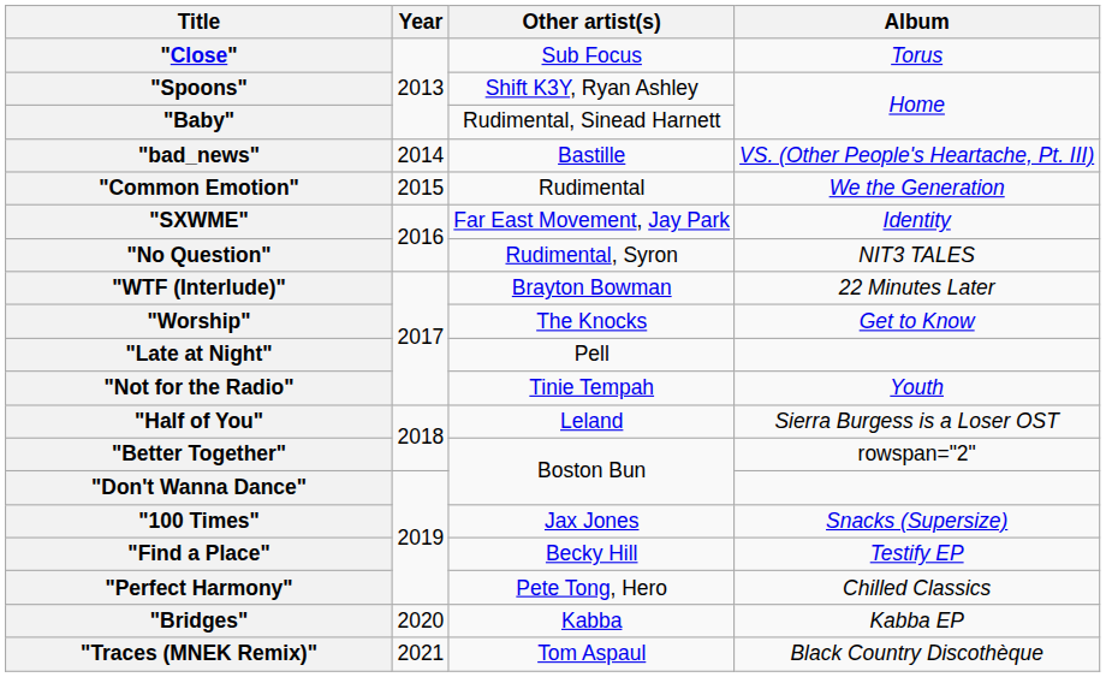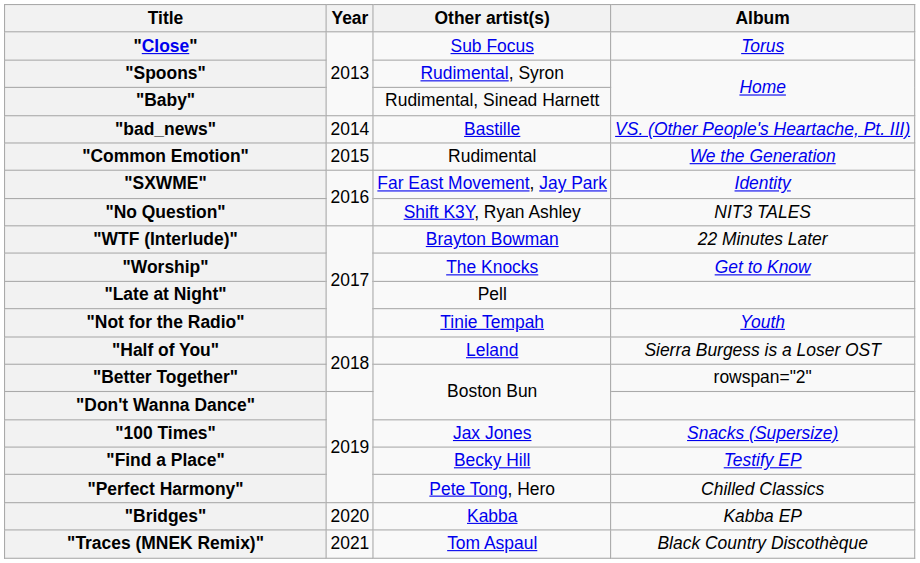"Spoons" | Other artist(s): Shift K3Y, Ryan Ashley -> Rudimental, Syron
"No Question" | Other artist(s): Rudimental, Syron -> Shift K3Y, Ryan Ashley
